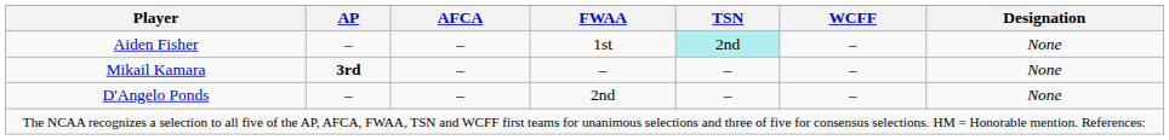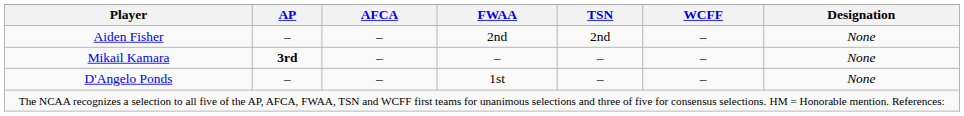Aiden Fisher | FWAA: 1st -> 2nd
Aiden Fisher | TSN: paleturquoise background -> no background
D'Angelo Ponds | FWAA: 2nd -> 1st
